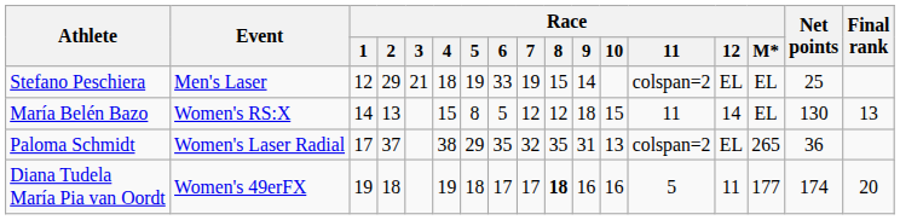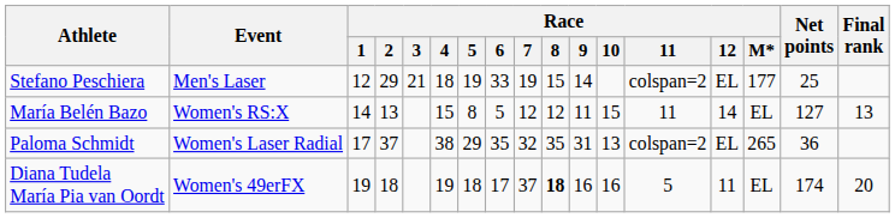Stefano Peschiera | Race / M*: EL -> 177
María Belén Bazo | Race / 9: 18 -> 11
María Belén Bazo | Net points: 130 -> 127
Diana Tudela María Pia van Oordt | Race / 7: 17 -> 37
Diana Tudela María Pia van Oordt | Race / M*: 177 -> EL
